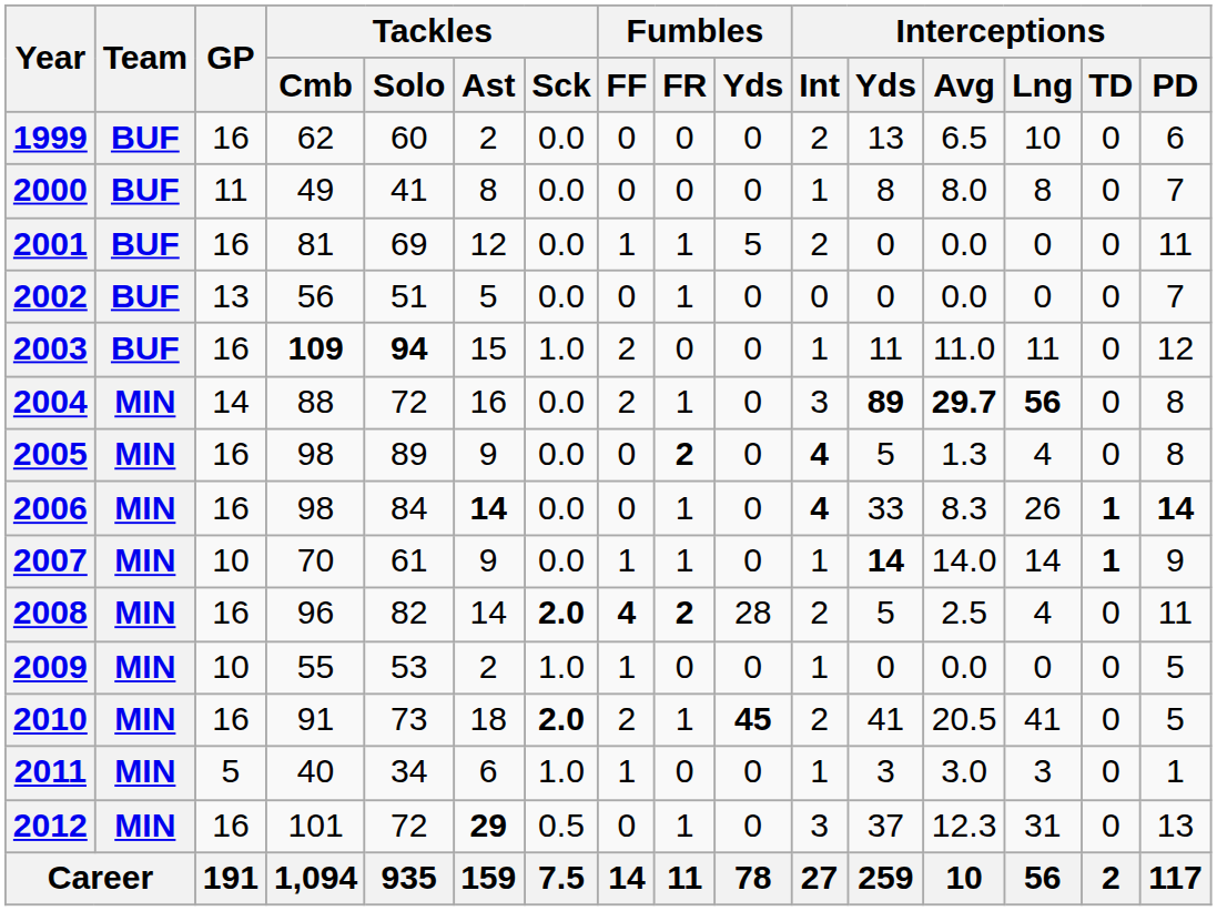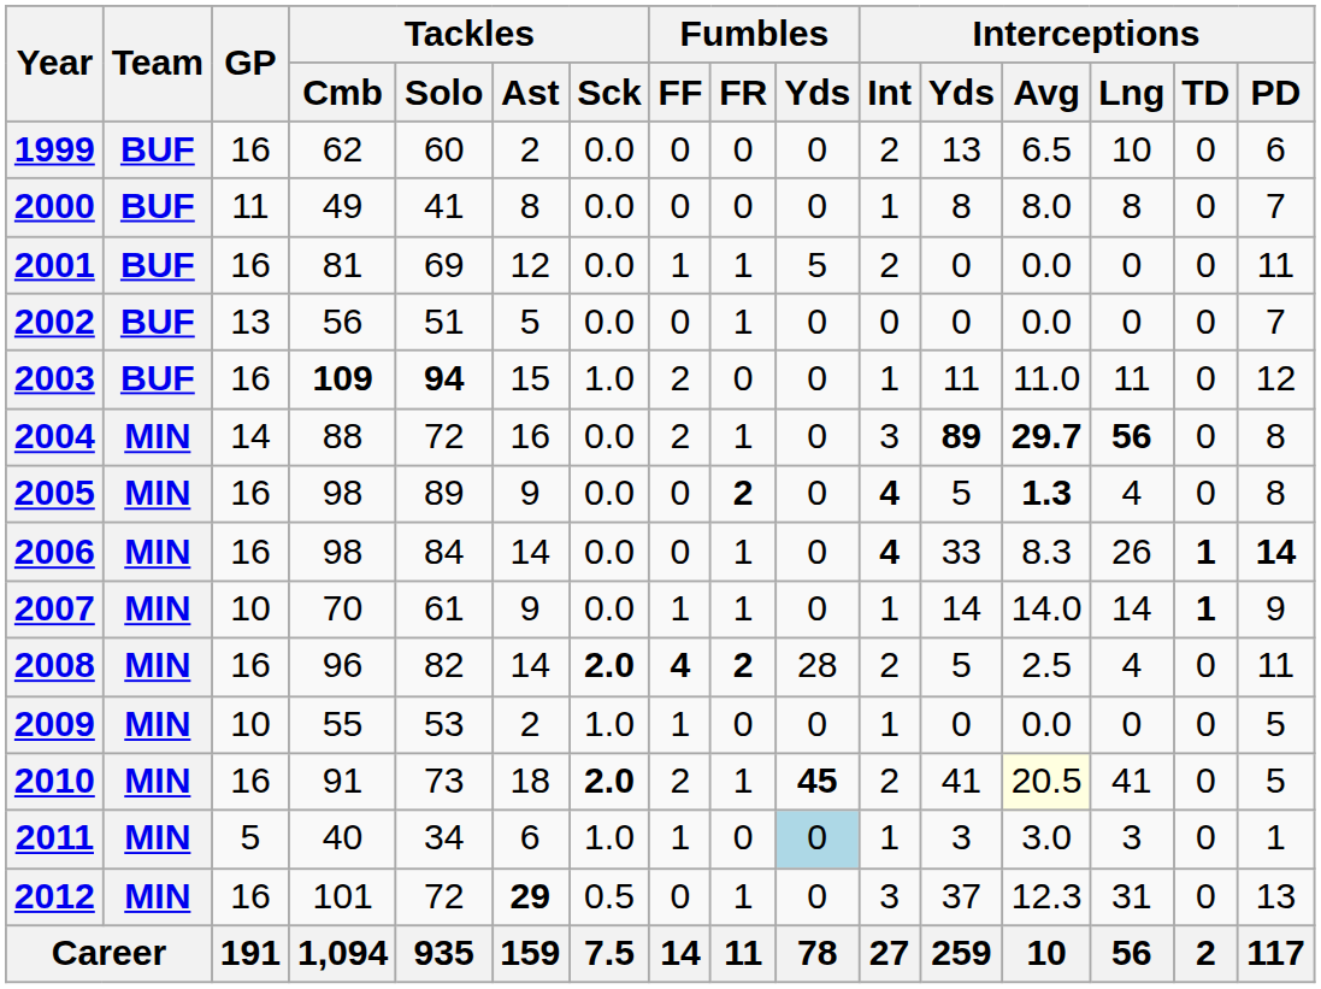2005 | Interceptions / Avg: normal -> bold
2006 | Tackles / Ast: bold -> normal
2007 | Interceptions / Yds: bold -> normal
2010 | Interceptions / Avg: no background -> lightyellow background
2011 | Fumbles / Yds: no background -> lightblue background
